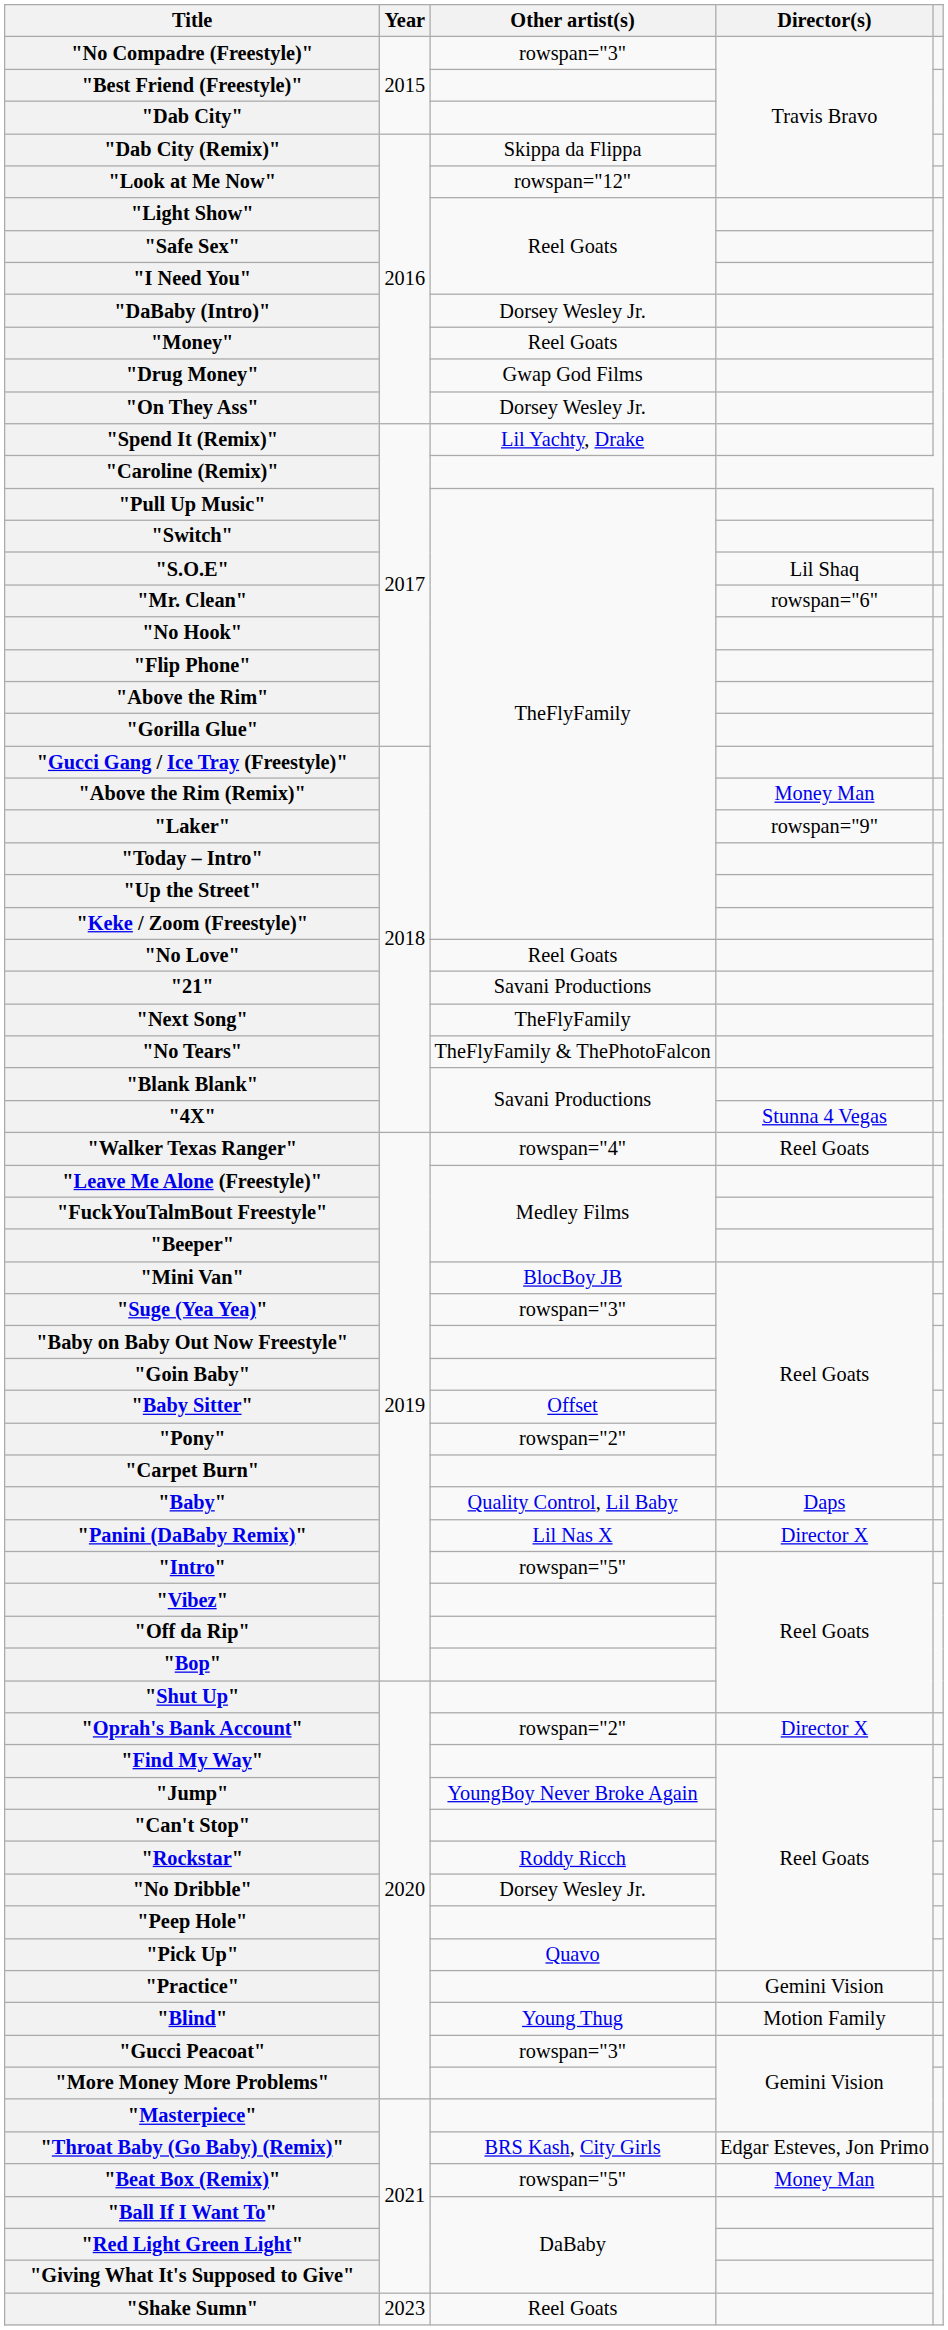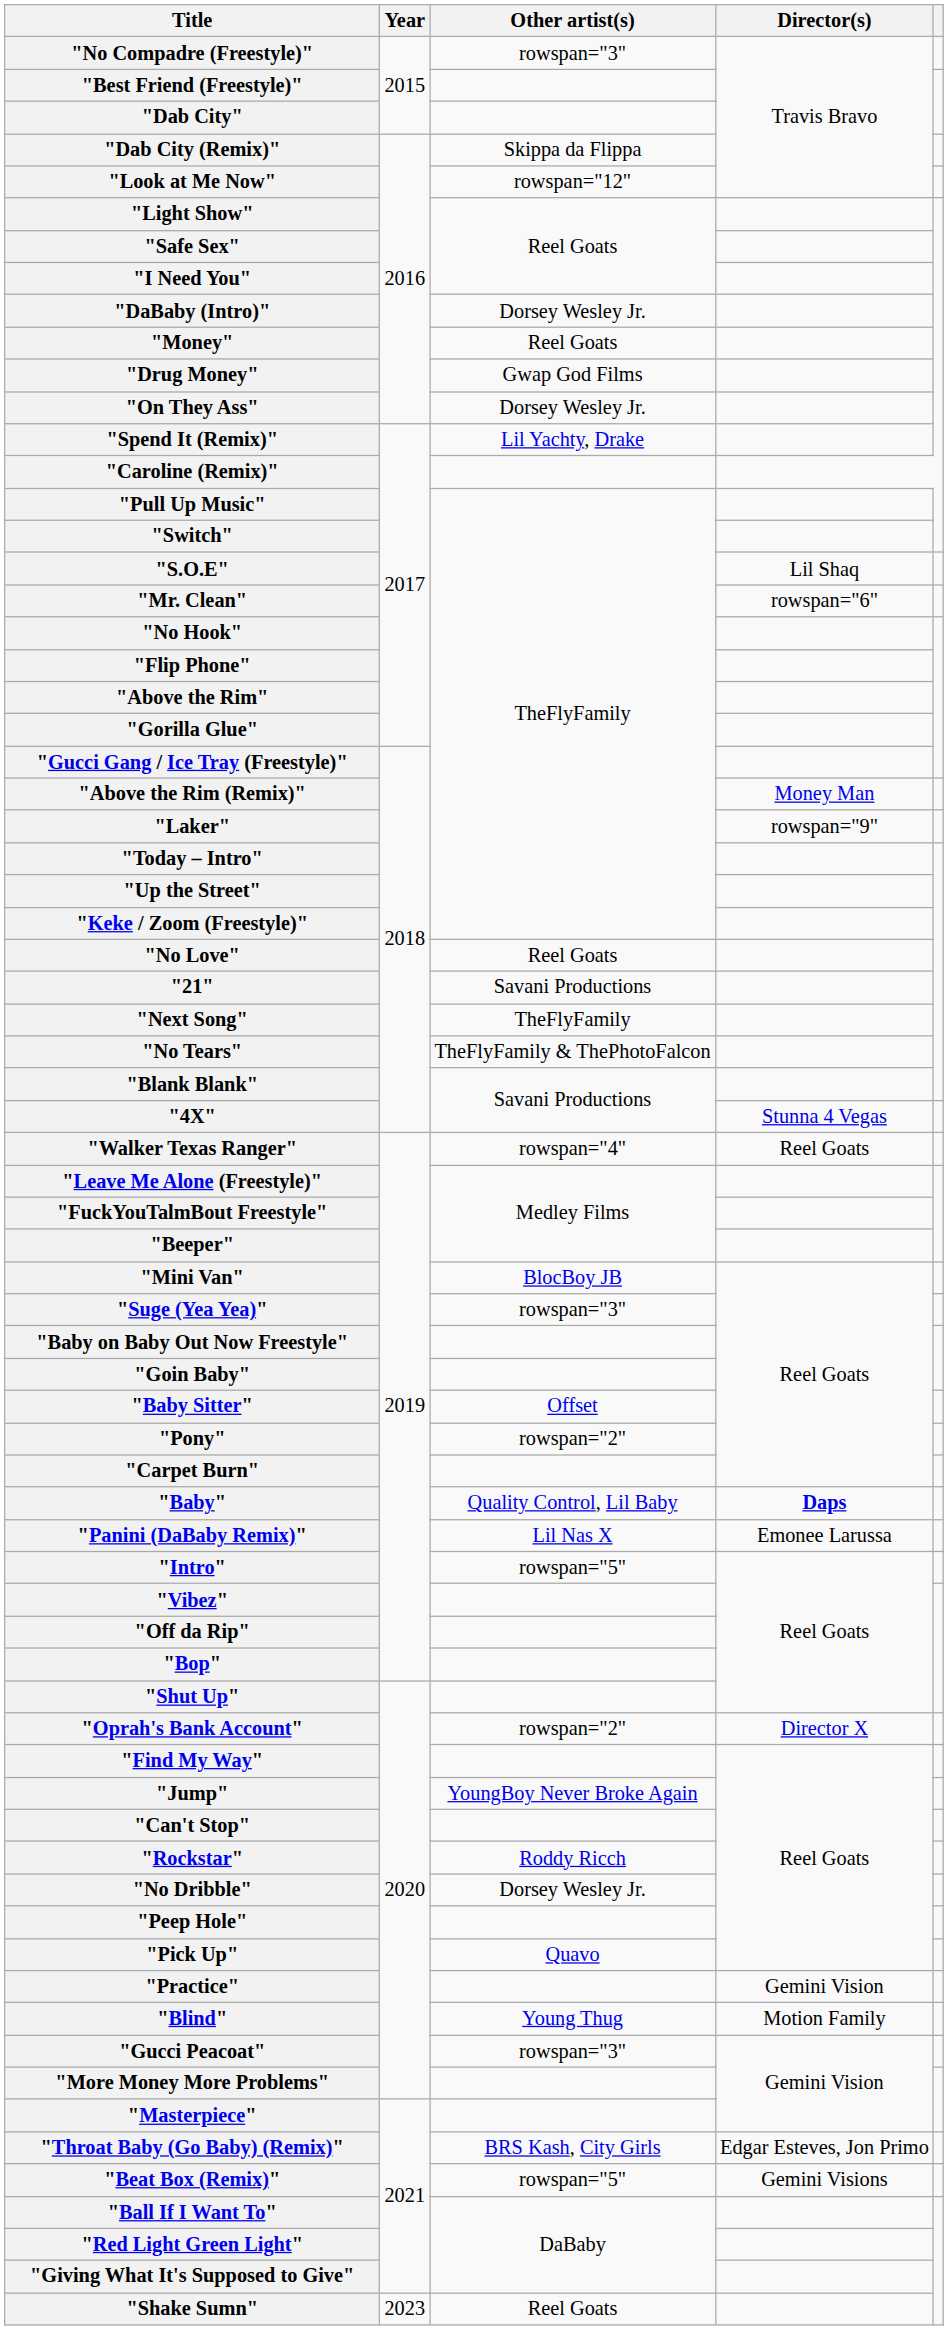"Baby" | Director(s): normal -> bold
"Panini (DaBaby Remix)" | Director(s): Director X -> Emonee Larussa
"Beat Box (Remix)" | Director(s): Money Man -> Gemini Visions
